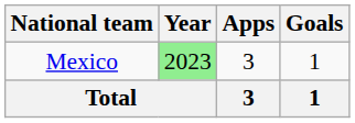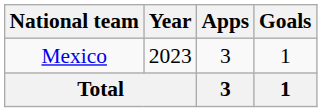Mexico | Year: lightgreen background -> no background
